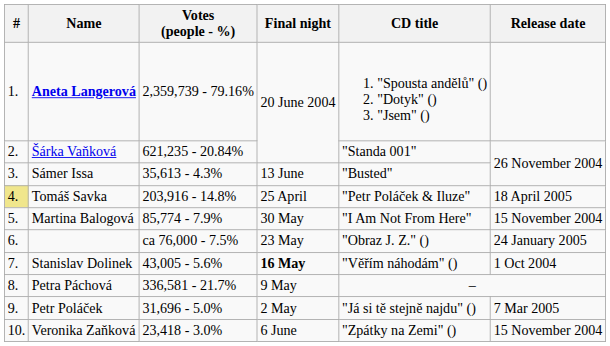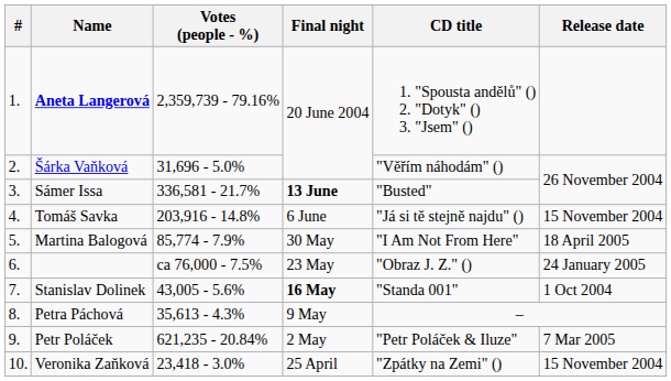Šárka Vaňková | Votes (people - %): 621,235 - 20.84% -> 31,696 - 5.0%
Šárka Vaňková | CD title: "Standa 001" -> "Věřím náhodám" ()
Sámer Issa | Votes (people - %): 35,613 - 4.3% -> 336,581 - 21.7%
Sámer Issa | Final night: normal -> bold
Tomáš Savka | #: khaki background -> no background
Tomáš Savka | Final night: 25 April -> 6 June
Tomáš Savka | CD title: "Petr Poláček & Iluze" -> "Já si tě stejně najdu" ()
Tomáš Savka | Release date: 18 April 2005 -> 15 November 2004
Martina Balogová | Release date: 15 November 2004 -> 18 April 2005
Stanislav Dolinek | CD title: "Věřím náhodám" () -> "Standa 001"
Petra Páchová | Votes (people - %): 336,581 - 21.7% -> 35,613 - 4.3%
Petr Poláček | Votes (people - %): 31,696 - 5.0% -> 621,235 - 20.84%
Petr Poláček | CD title: "Já si tě stejně najdu" () -> "Petr Poláček & Iluze"
Veronika Zaňková | Final night: 6 June -> 25 April
